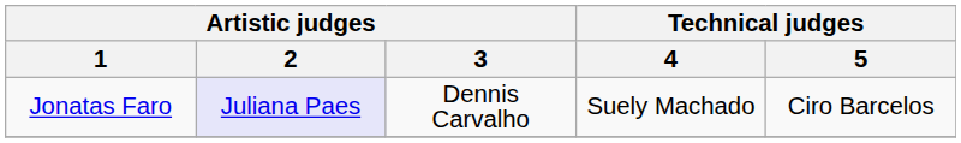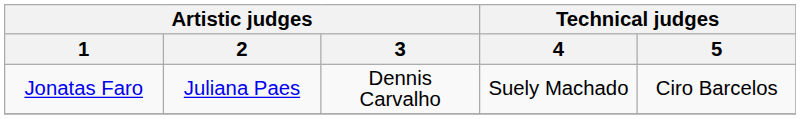Jonatas Faro | Artistic judges / 2: lavender background -> no background
